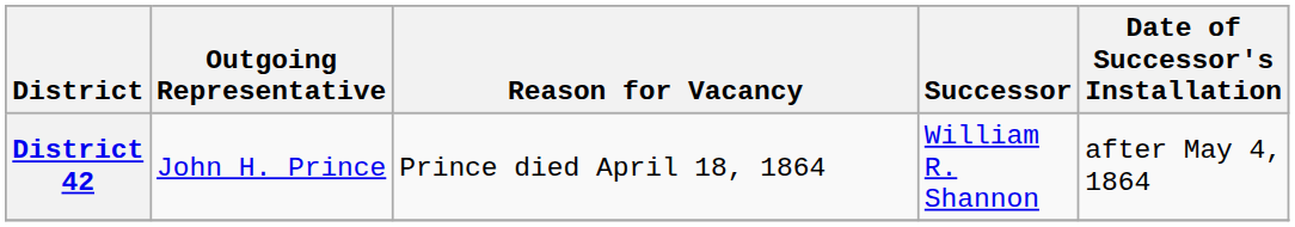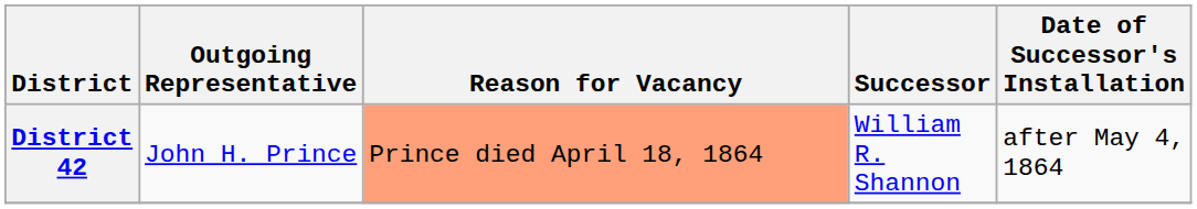District 42 | Reason for Vacancy: no background -> lightsalmon background
